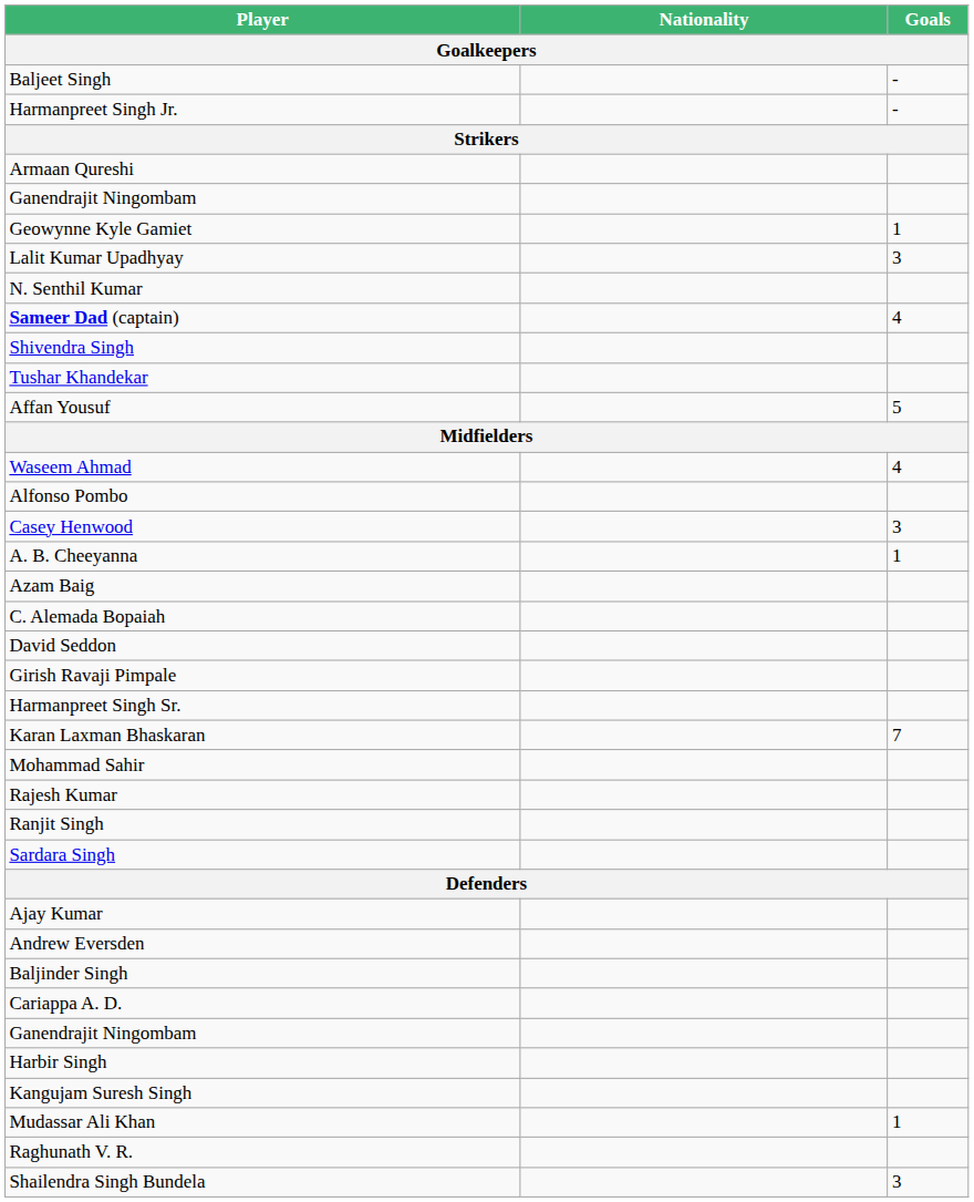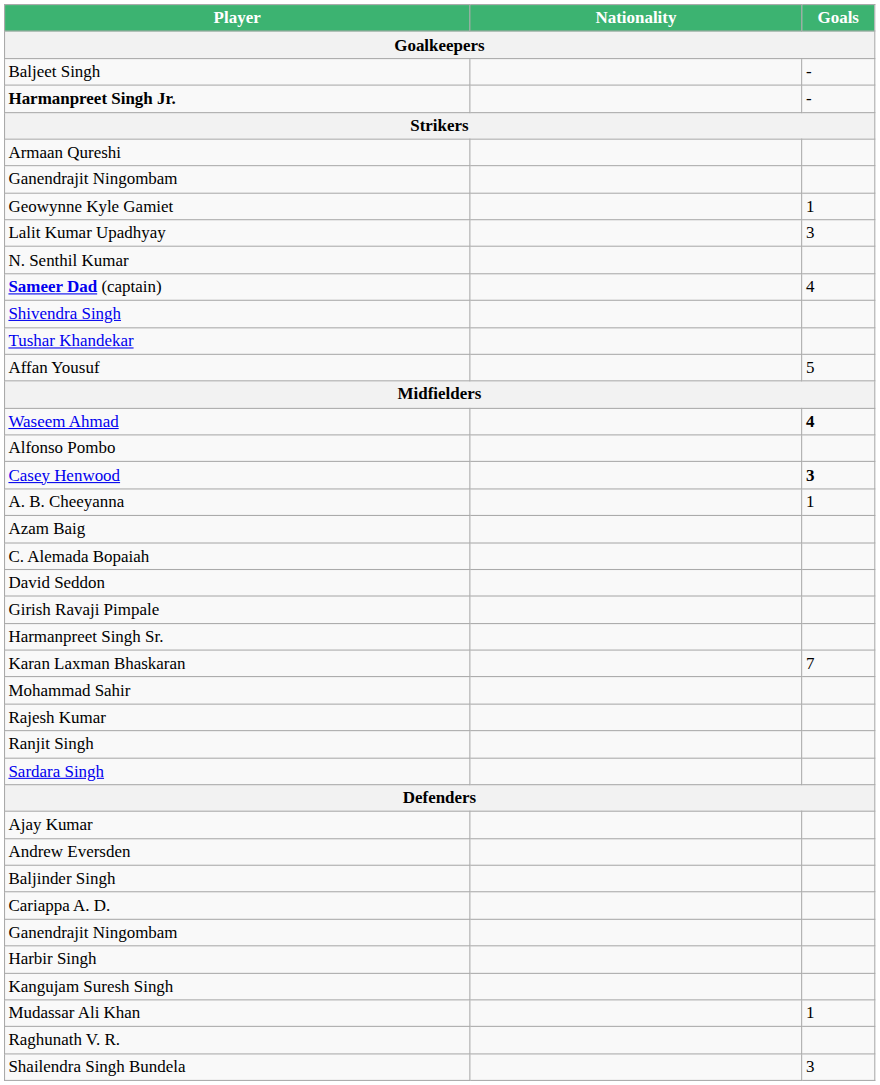Harmanpreet Singh Jr. | Player: normal -> bold
Waseem Ahmad | Goals: normal -> bold
Casey Henwood | Goals: normal -> bold
